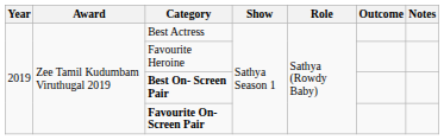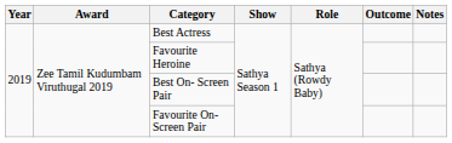Best On- Screen Pair | Category: bold -> normal
Favourite On- Screen Pair | Category: bold -> normal
